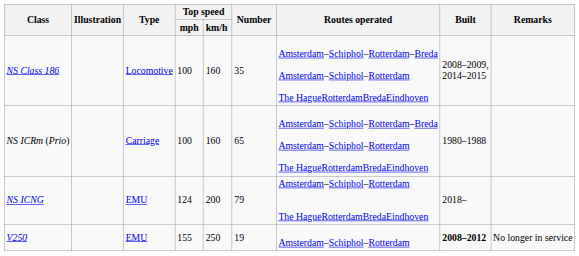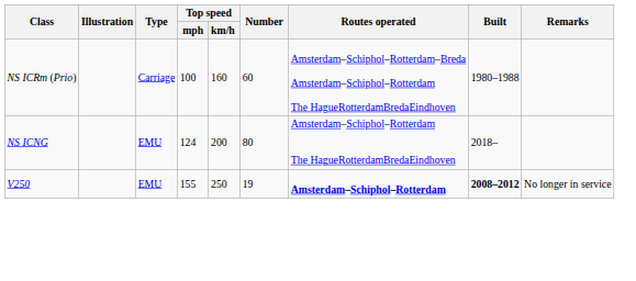- row: NS Class 186 | Locomotive | 100 | 160 | 35 | Amsterdam–Schiphol–Rotterdam–Breda Amsterdam–Schiphol–Rotterdam The HagueRotterdamBredaEindhoven | 2008–2009, 2014–2015
NS ICRm (Prio) | Number: 65 -> 60
NS ICNG | Number: 79 -> 80
V250 | Routes operated: normal -> bold
